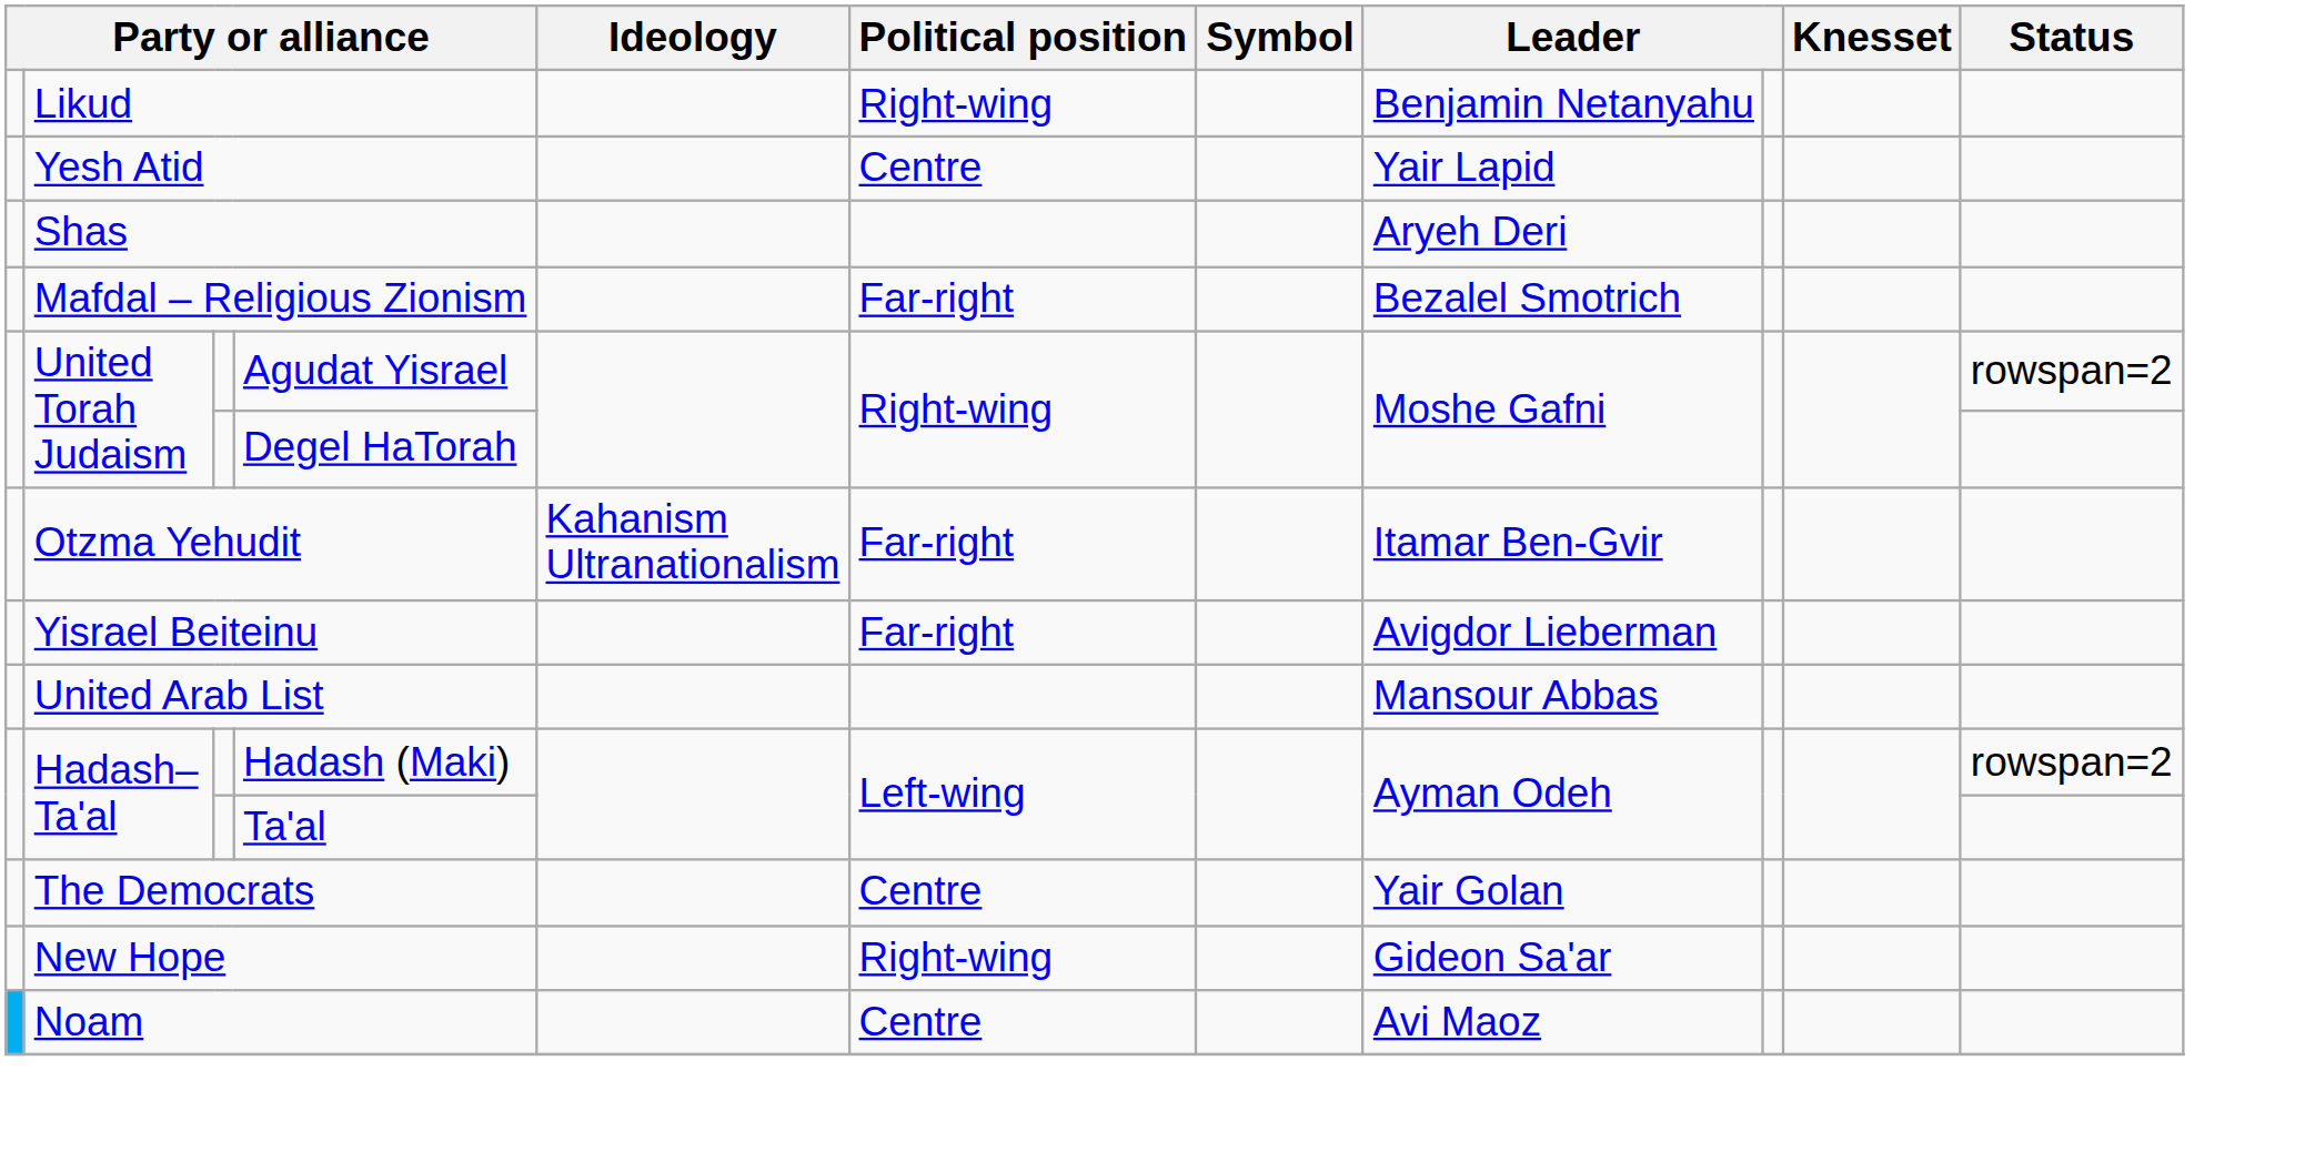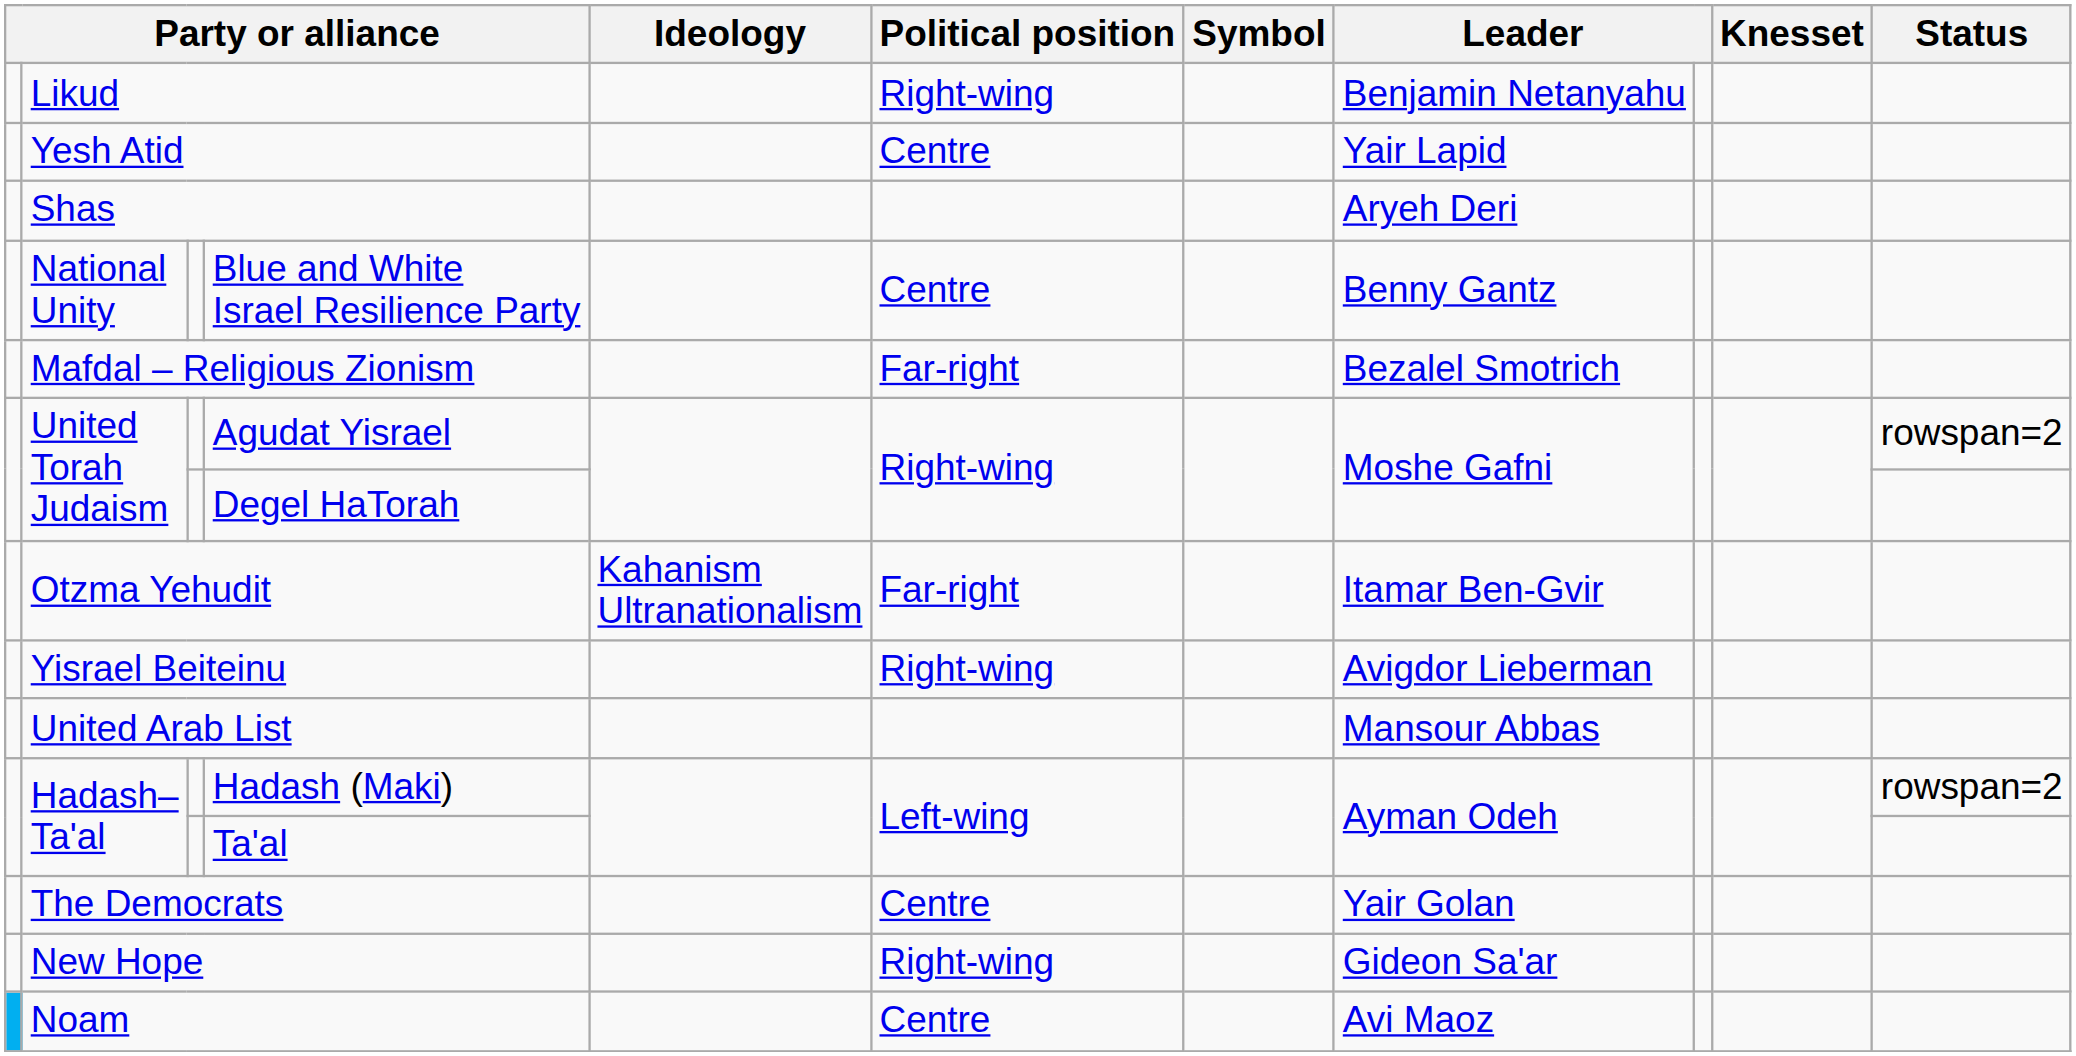+ row: National Unity | Blue and White Israel Resilience Party | Centre | Benny Gantz
Yisrael Beiteinu | Political position: Far-right -> Right-wing
